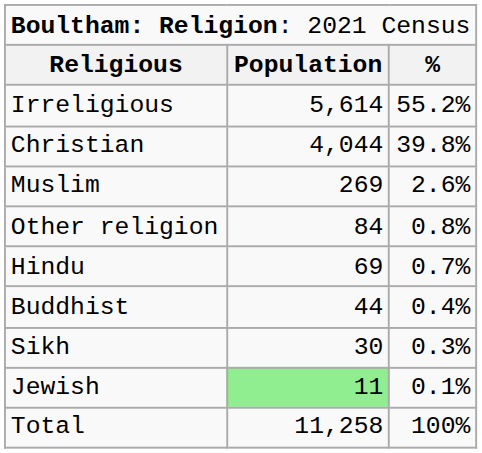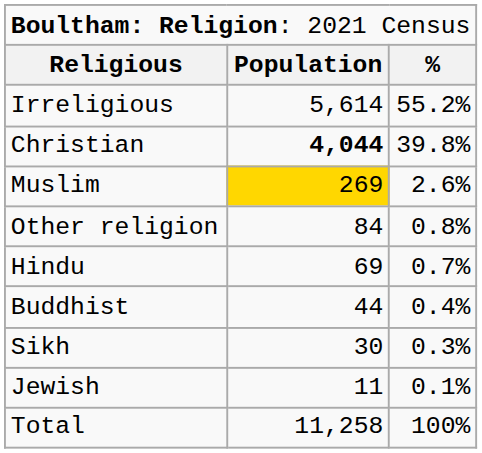Christian | column 2: normal -> bold
Muslim | column 2: no background -> gold background
Jewish | column 2: lightgreen background -> no background
